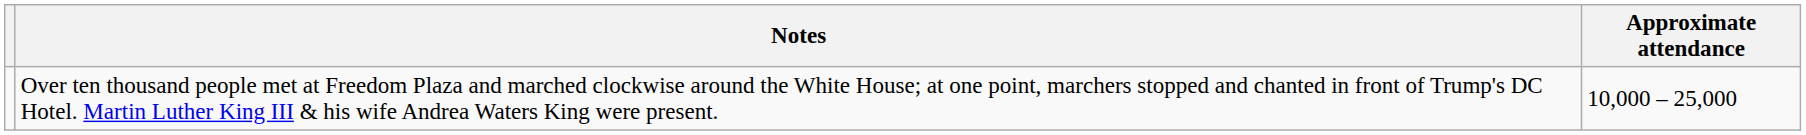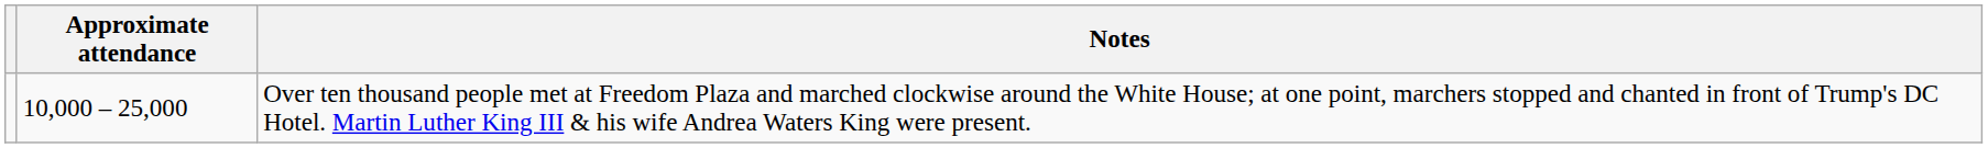columns swapped: Approximate attendance <-> Notes
